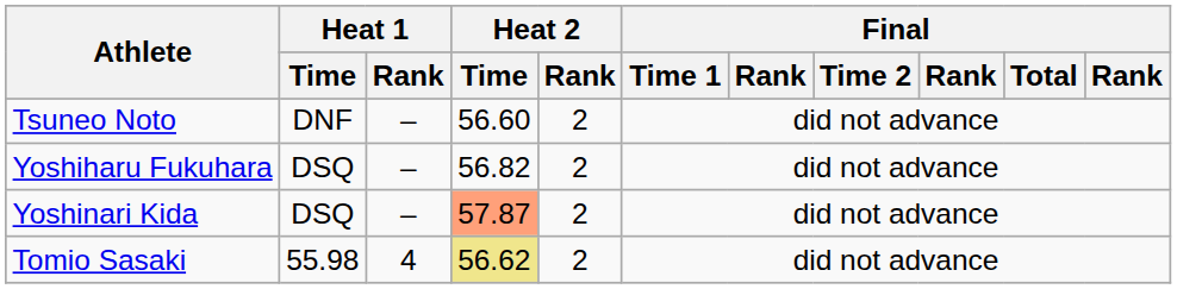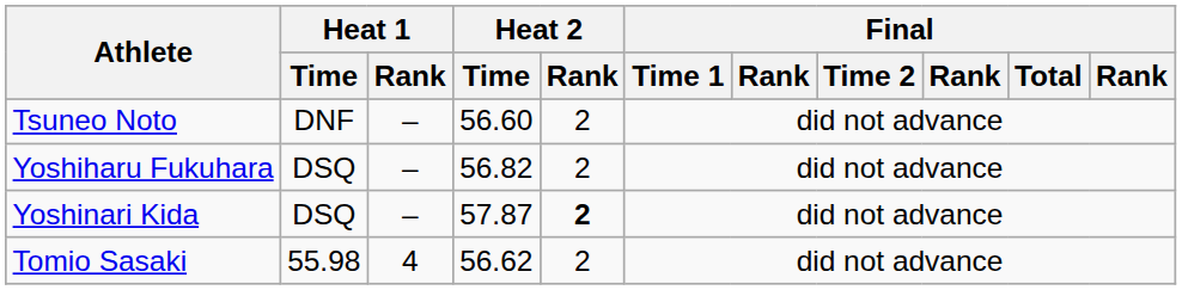Yoshinari Kida | Heat 2 / Time: lightsalmon background -> no background
Yoshinari Kida | Heat 2 / Rank: normal -> bold
Tomio Sasaki | Heat 2 / Time: khaki background -> no background
